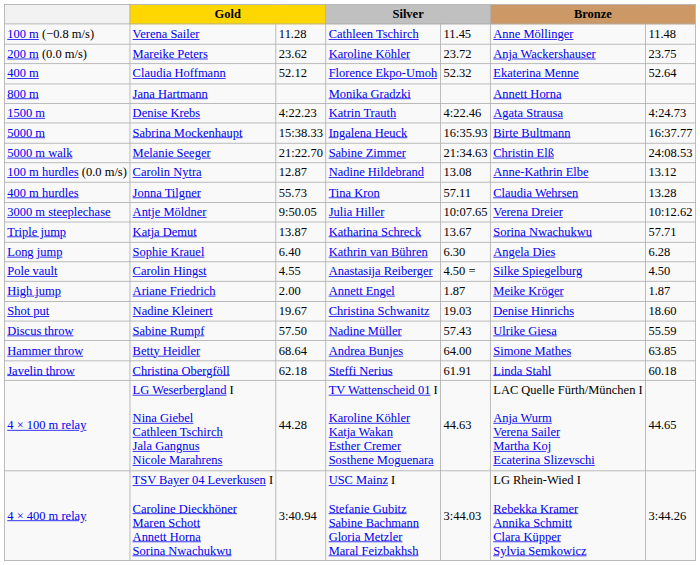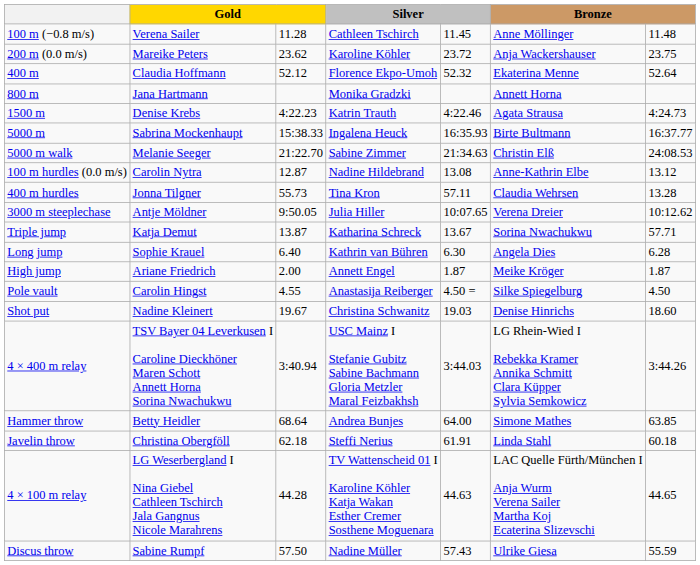rows swapped: High jump <-> Pole vault
rows swapped: Discus throw <-> 4 × 400 m relay
